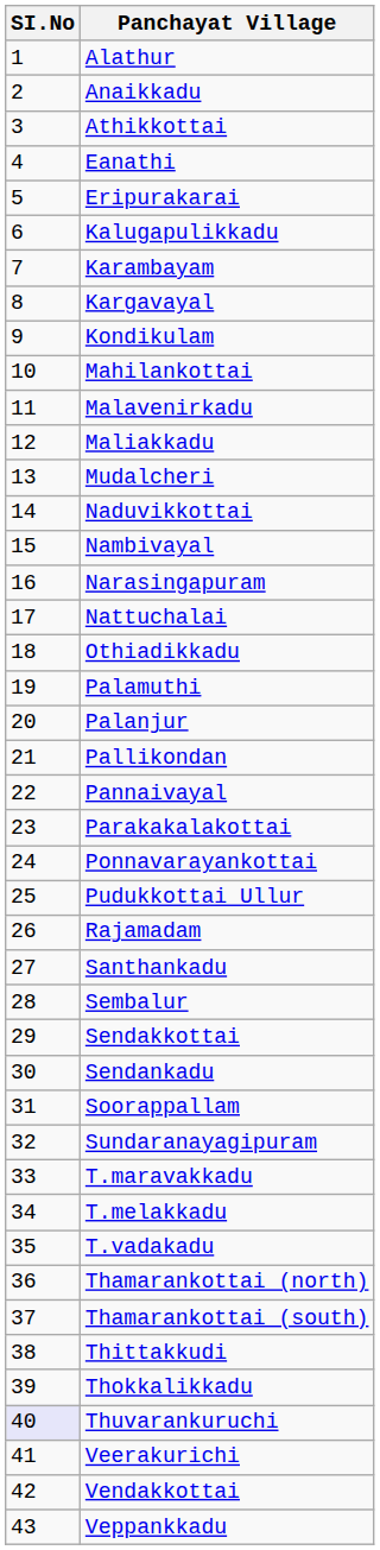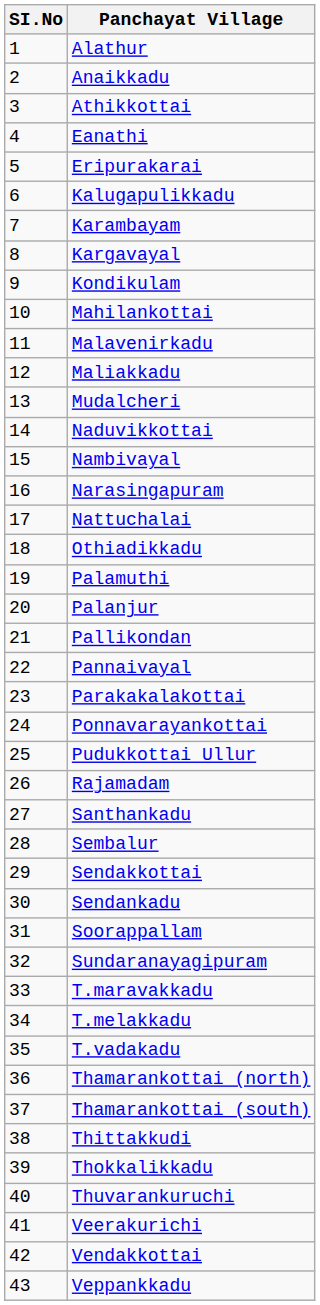Thuvarankuruchi | SI.No: lavender background -> no background
